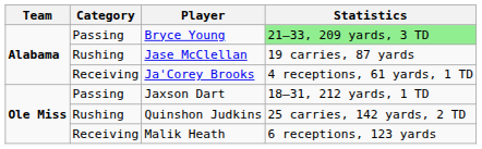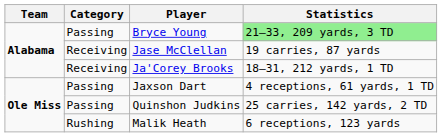Jase McClellan | Category: Rushing -> Receiving
Ja'Corey Brooks | Statistics: 4 receptions, 61 yards, 1 TD -> 18–31, 212 yards, 1 TD
Jaxson Dart | Statistics: 18–31, 212 yards, 1 TD -> 4 receptions, 61 yards, 1 TD
Quinshon Judkins | Category: Rushing -> Passing
Malik Heath | Category: Receiving -> Rushing
